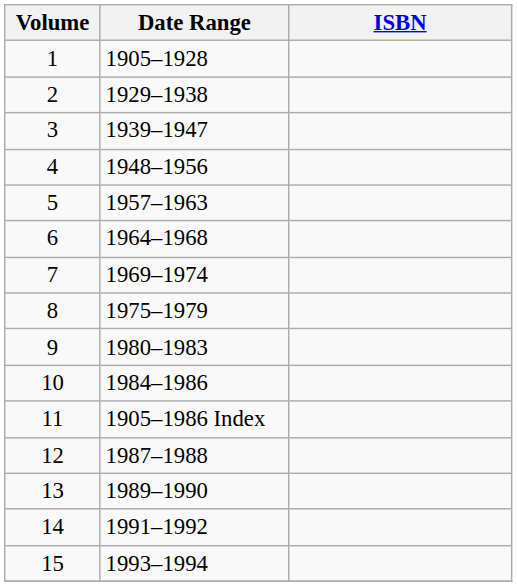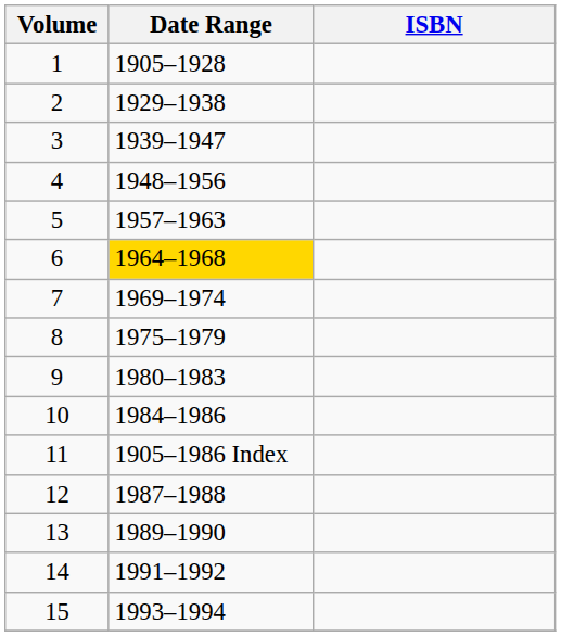6 | Date Range: no background -> gold background
